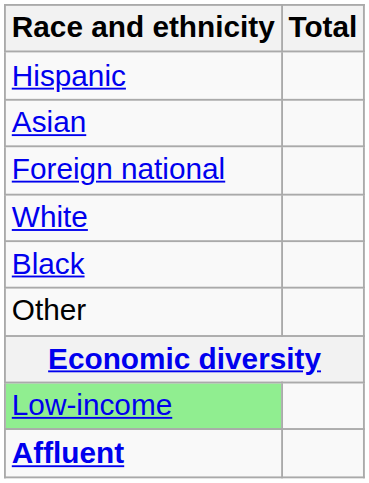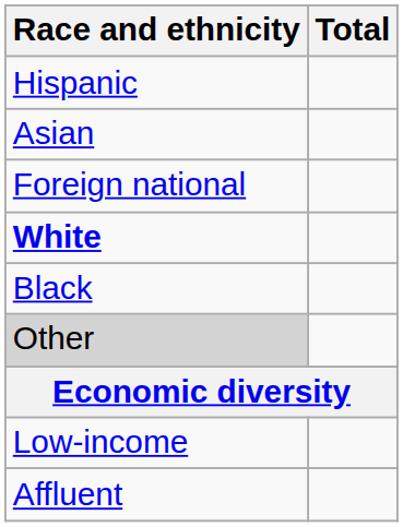White | Race and ethnicity: normal -> bold
Other | Race and ethnicity: no background -> lightgrey background
Low-income | Race and ethnicity: lightgreen background -> no background
Affluent | Race and ethnicity: bold -> normal
